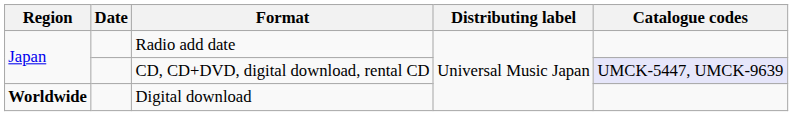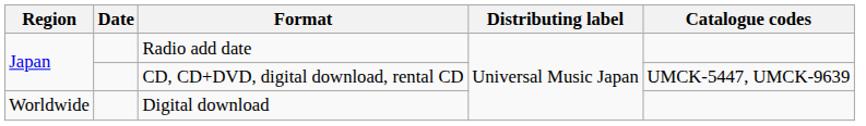CD, CD+DVD, digital download, rental CD | Catalogue codes: lavender background -> no background
Digital download | Region: bold -> normal
